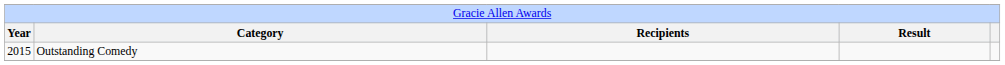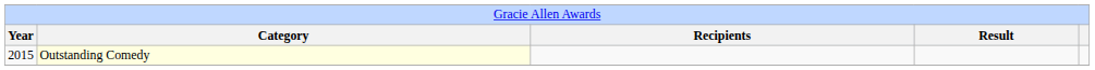2015 | column 2: no background -> lightyellow background
